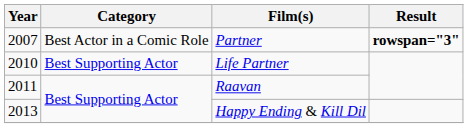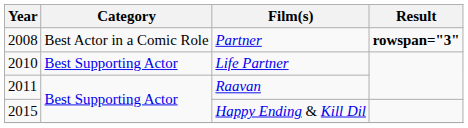Partner | Year: 2007 -> 2008
Happy Ending & Kill Dil | Year: 2013 -> 2015
